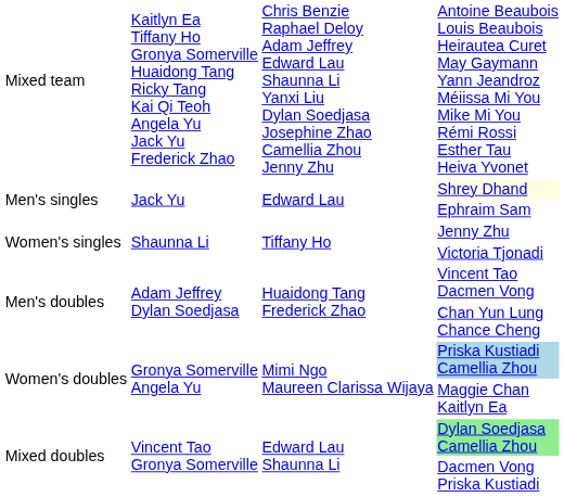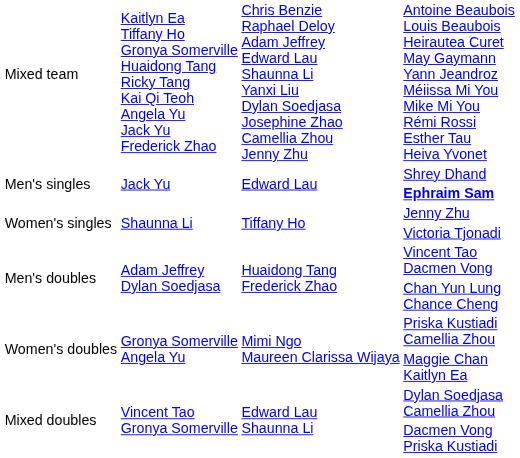Shrey Dhand | column 4: lightyellow background -> no background
Ephraim Sam | column 4: normal -> bold
Priska Kustiadi Camellia Zhou | column 4: lightblue background -> no background
Dylan Soedjasa Camellia Zhou | column 4: lightgreen background -> no background
